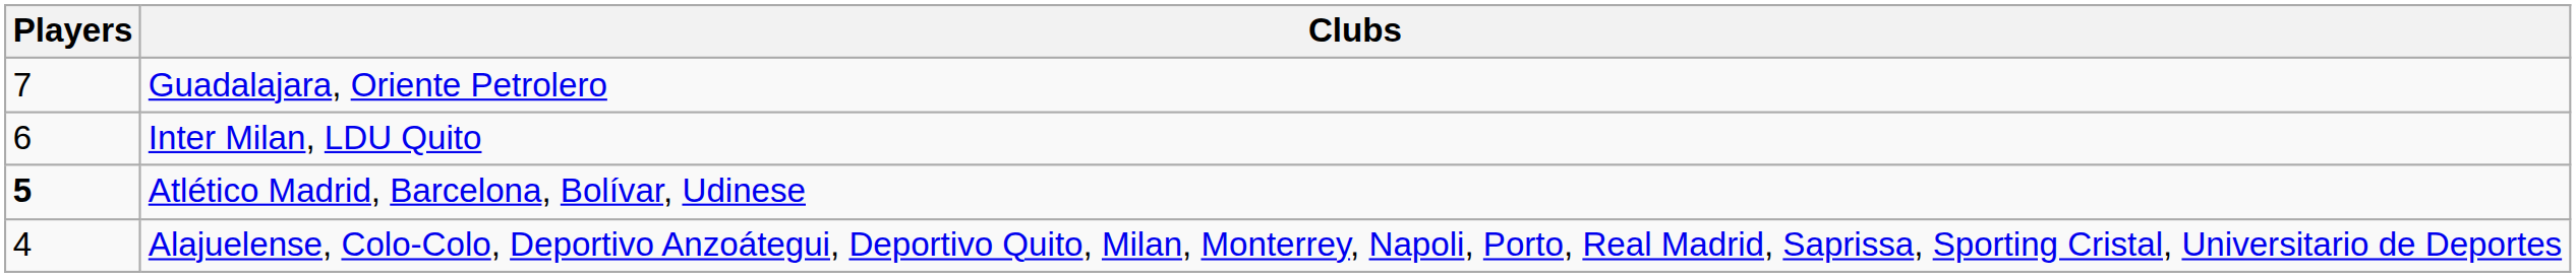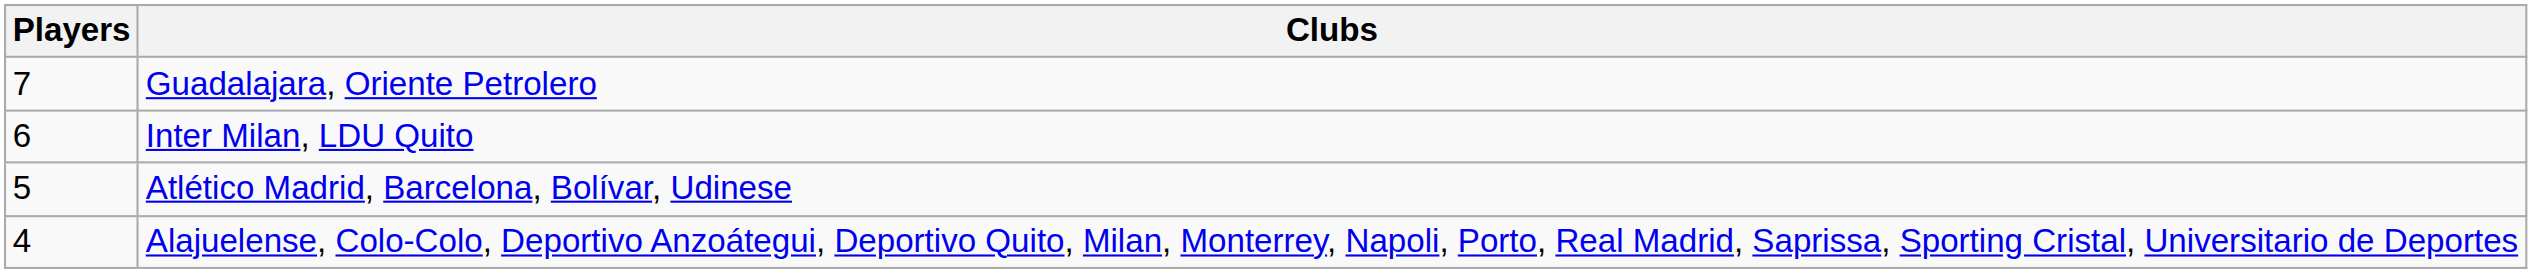Atlético Madrid, Barcelona, Bolívar, Udinese | Players: bold -> normal
